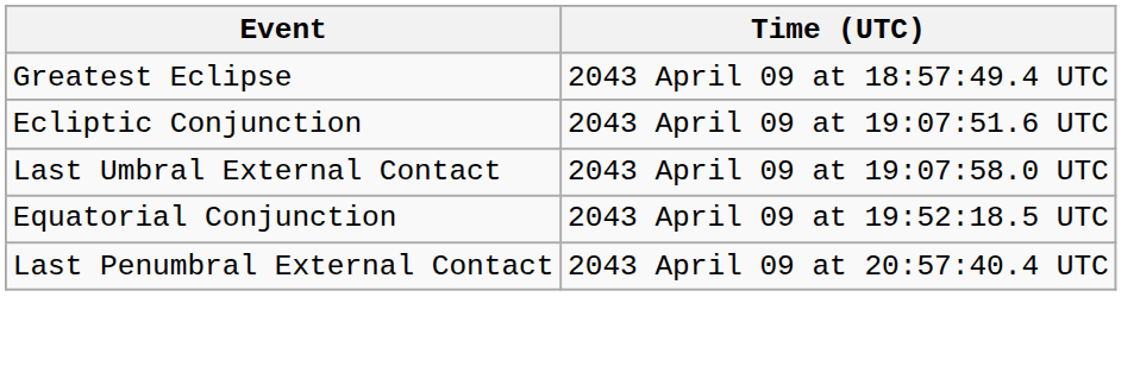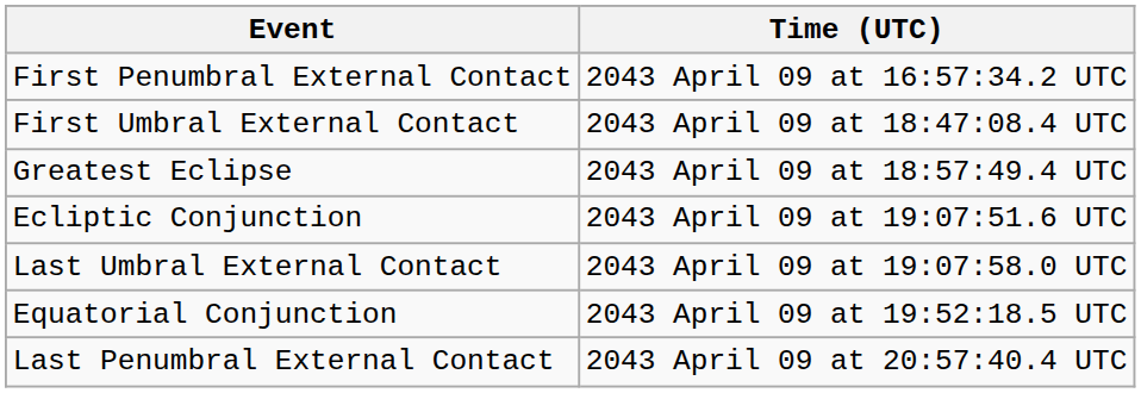+ row: First Penumbral External Contact | 2043 April 09 at 16:57:34.2 UTC
+ row: First Umbral External Contact | 2043 April 09 at 18:47:08.4 UTC
